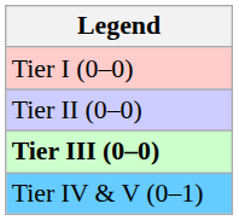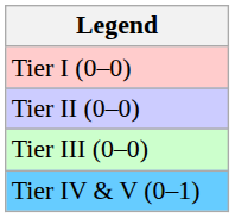row 4 | column 1: bold -> normal
